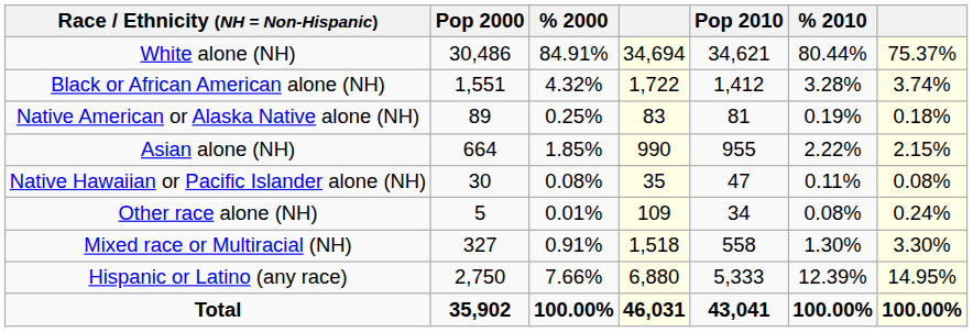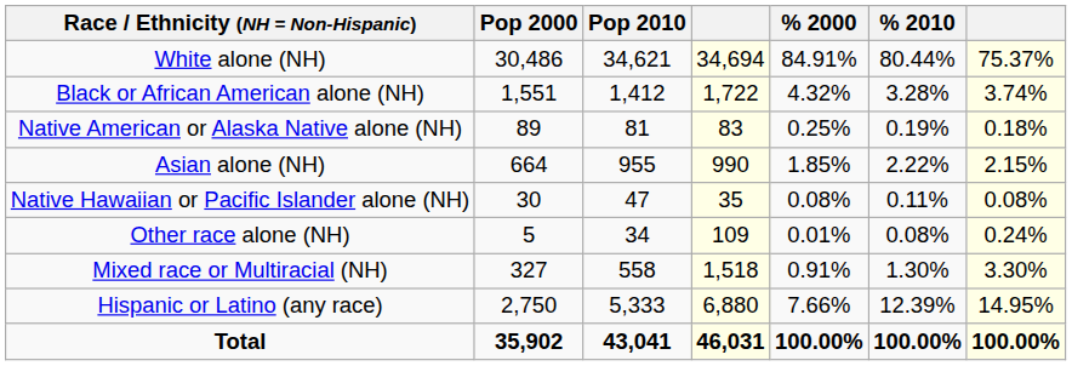columns swapped: Pop 2010 <-> % 2000
